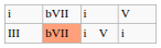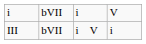III | column 2: lightsalmon background -> no background
